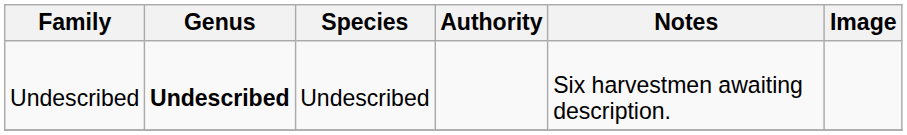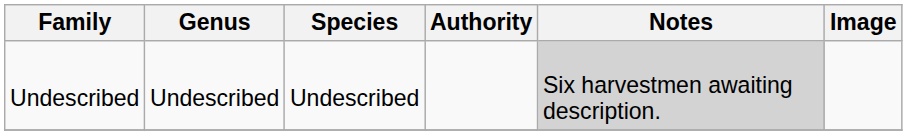row 2 | Genus: bold -> normal
row 2 | Notes: no background -> lightgrey background
